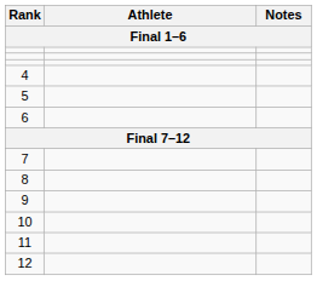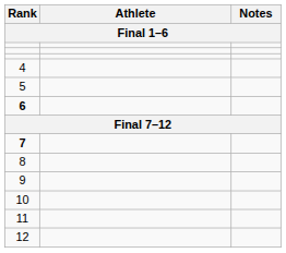6 | Rank: normal -> bold
7 | Rank: normal -> bold
